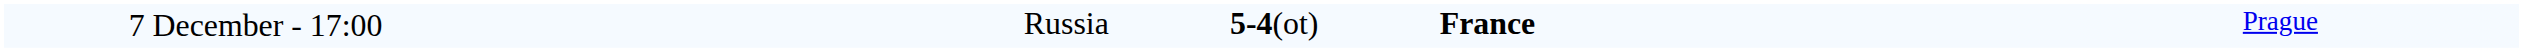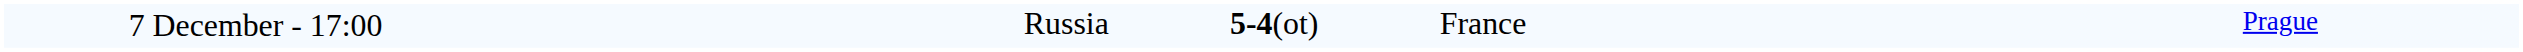Russia | column 4: bold -> normal
